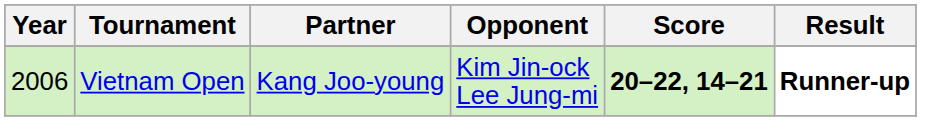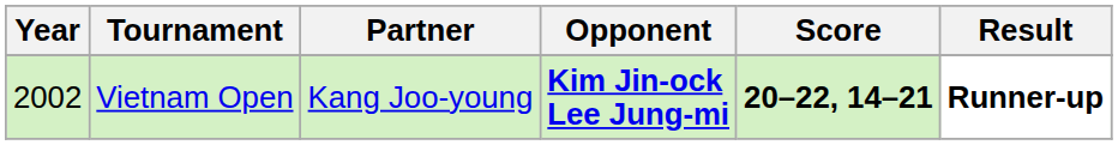Vietnam Open | Year: 2006 -> 2002
Vietnam Open | Opponent: normal -> bold
